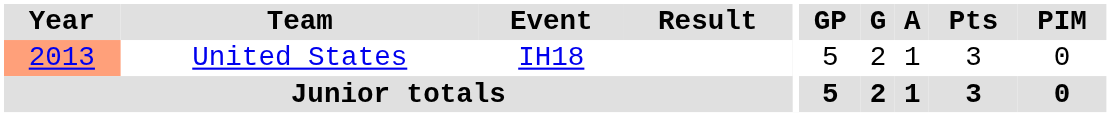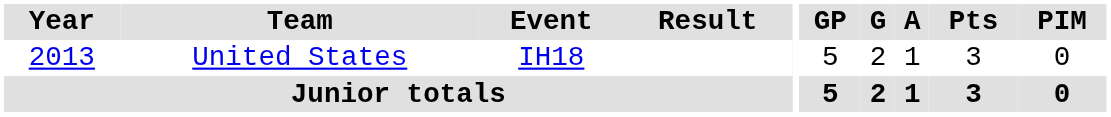United States | Year: lightsalmon background -> no background
